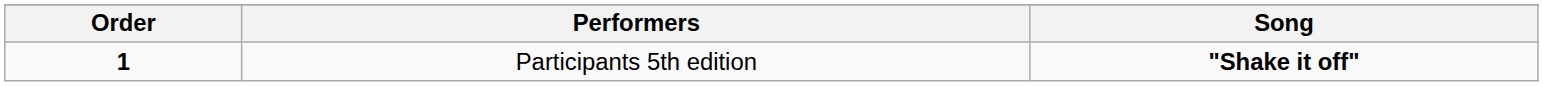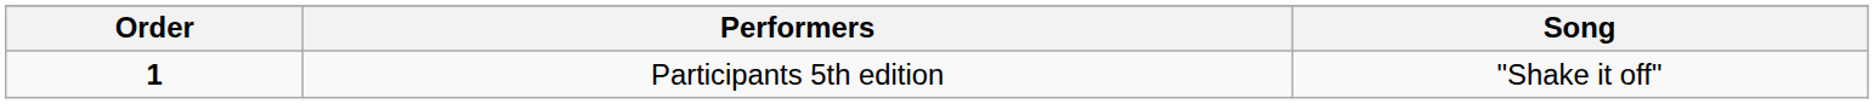Participants 5th edition | Song: bold -> normal
